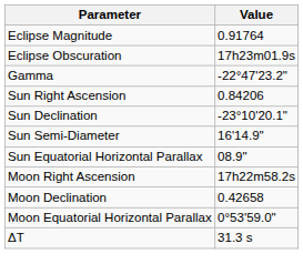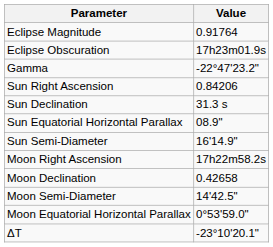Sun Declination | Value: -23°10'20.1" -> 31.3 s
rows swapped: Sun Semi-Diameter <-> Sun Equatorial Horizontal Parallax
+ row: Moon Semi-Diameter | 14'42.5"
ΔT | Value: 31.3 s -> -23°10'20.1"
